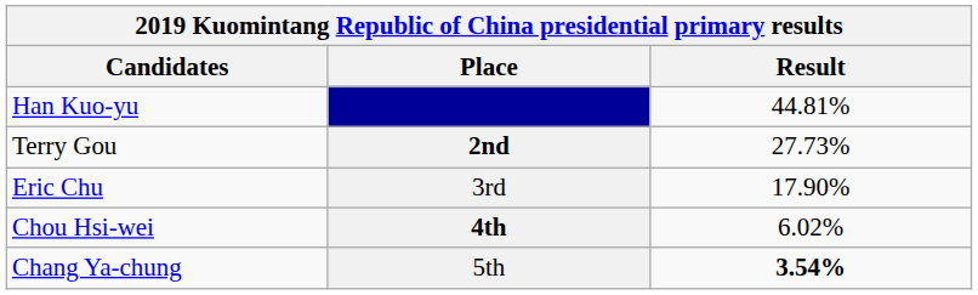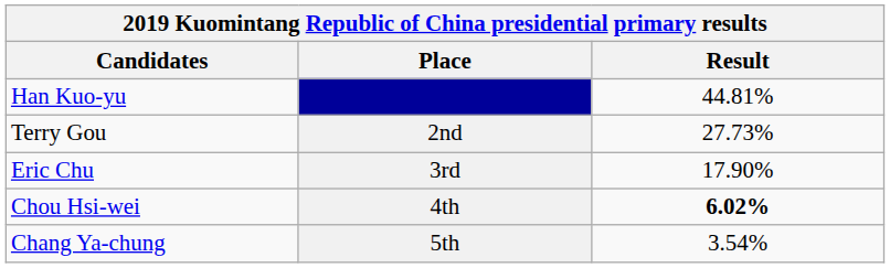Terry Gou | Place: bold -> normal
Chou Hsi-wei | Place: bold -> normal
Chou Hsi-wei | Result: normal -> bold
Chang Ya-chung | Result: bold -> normal
